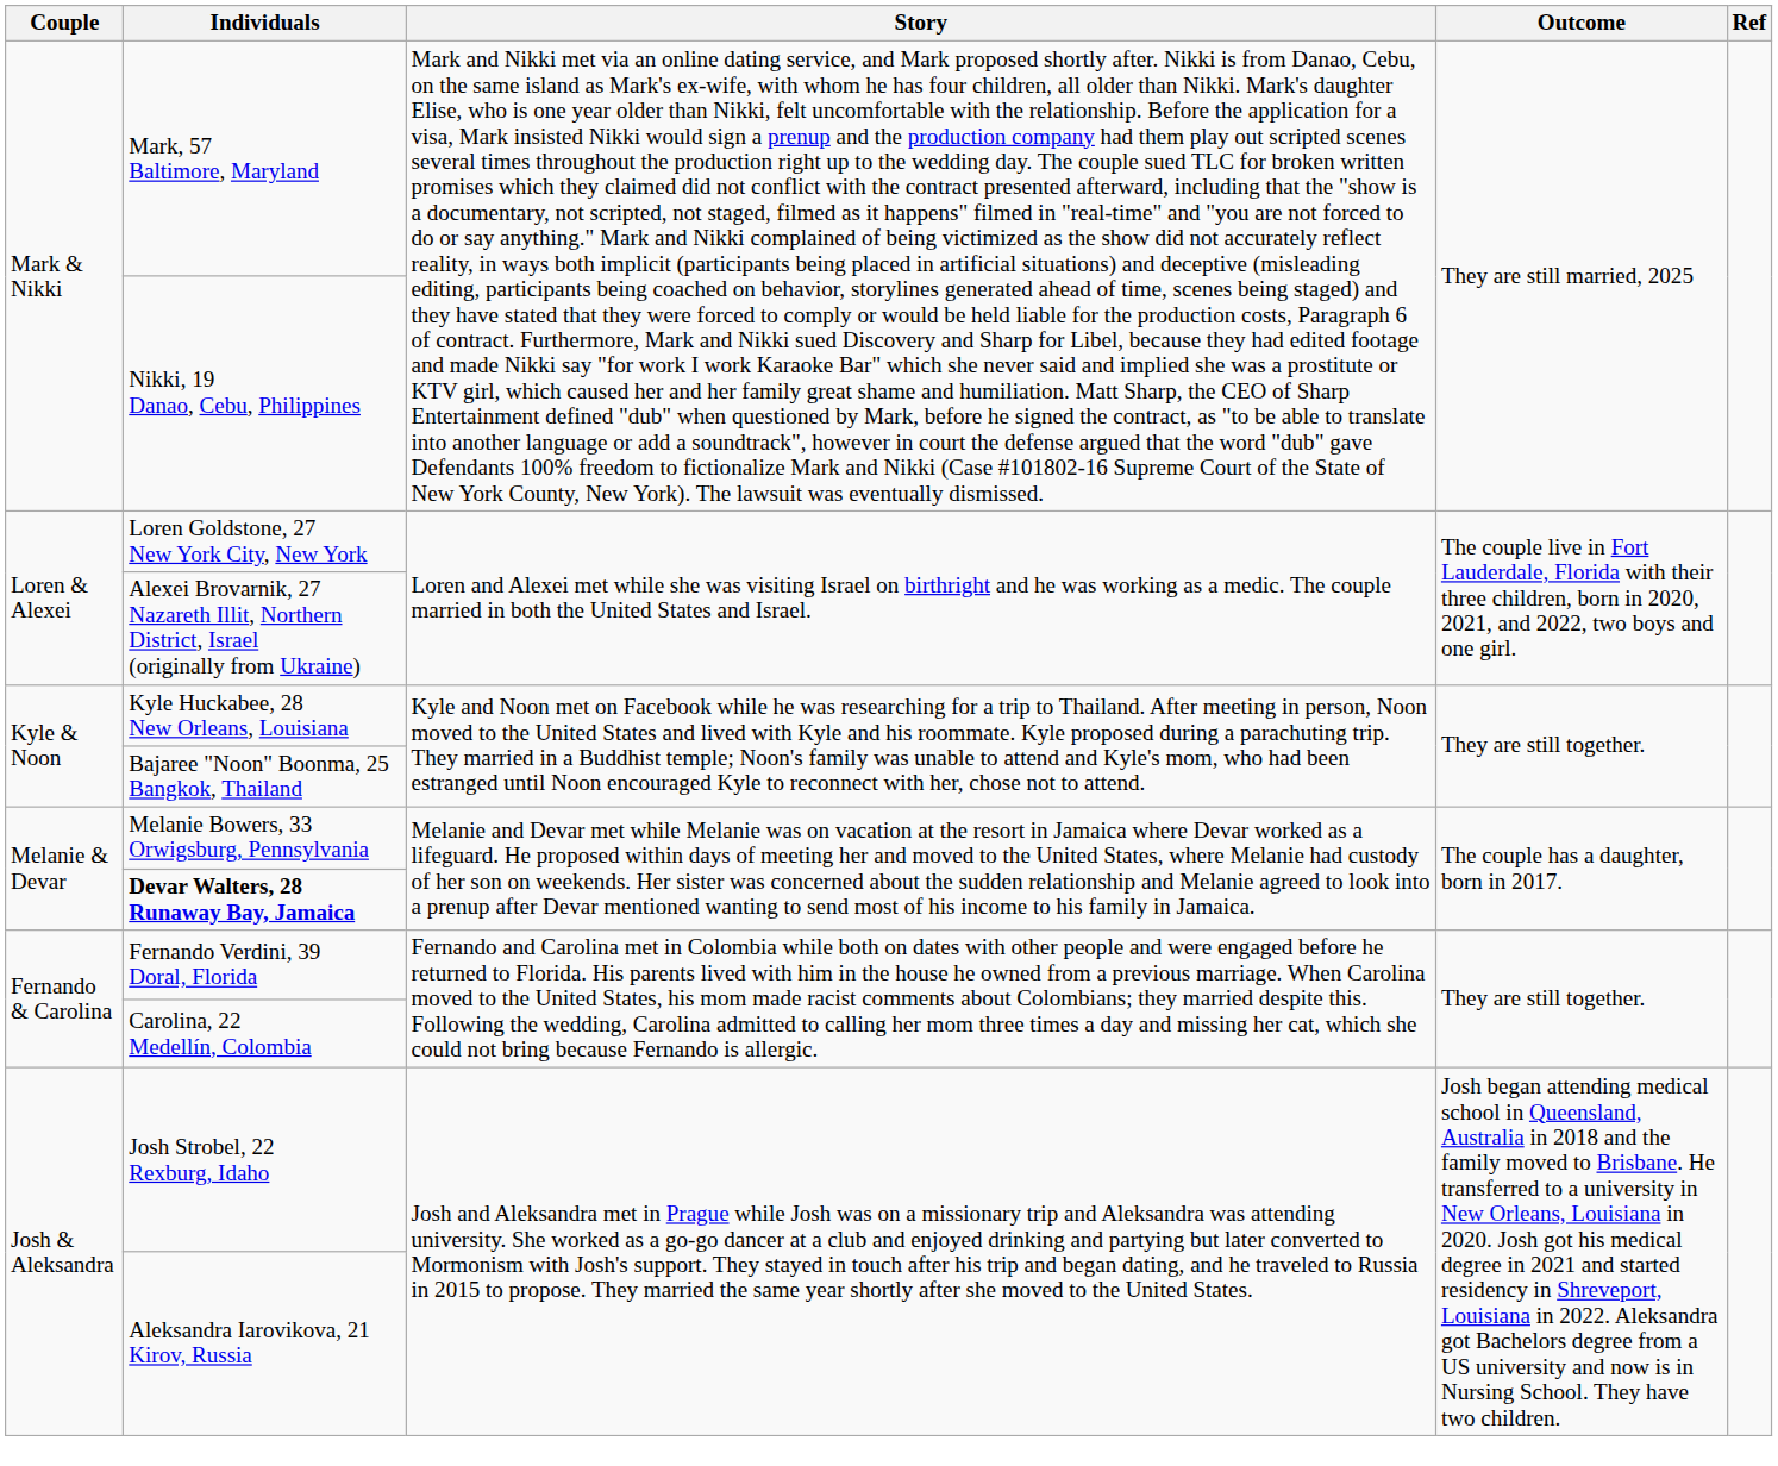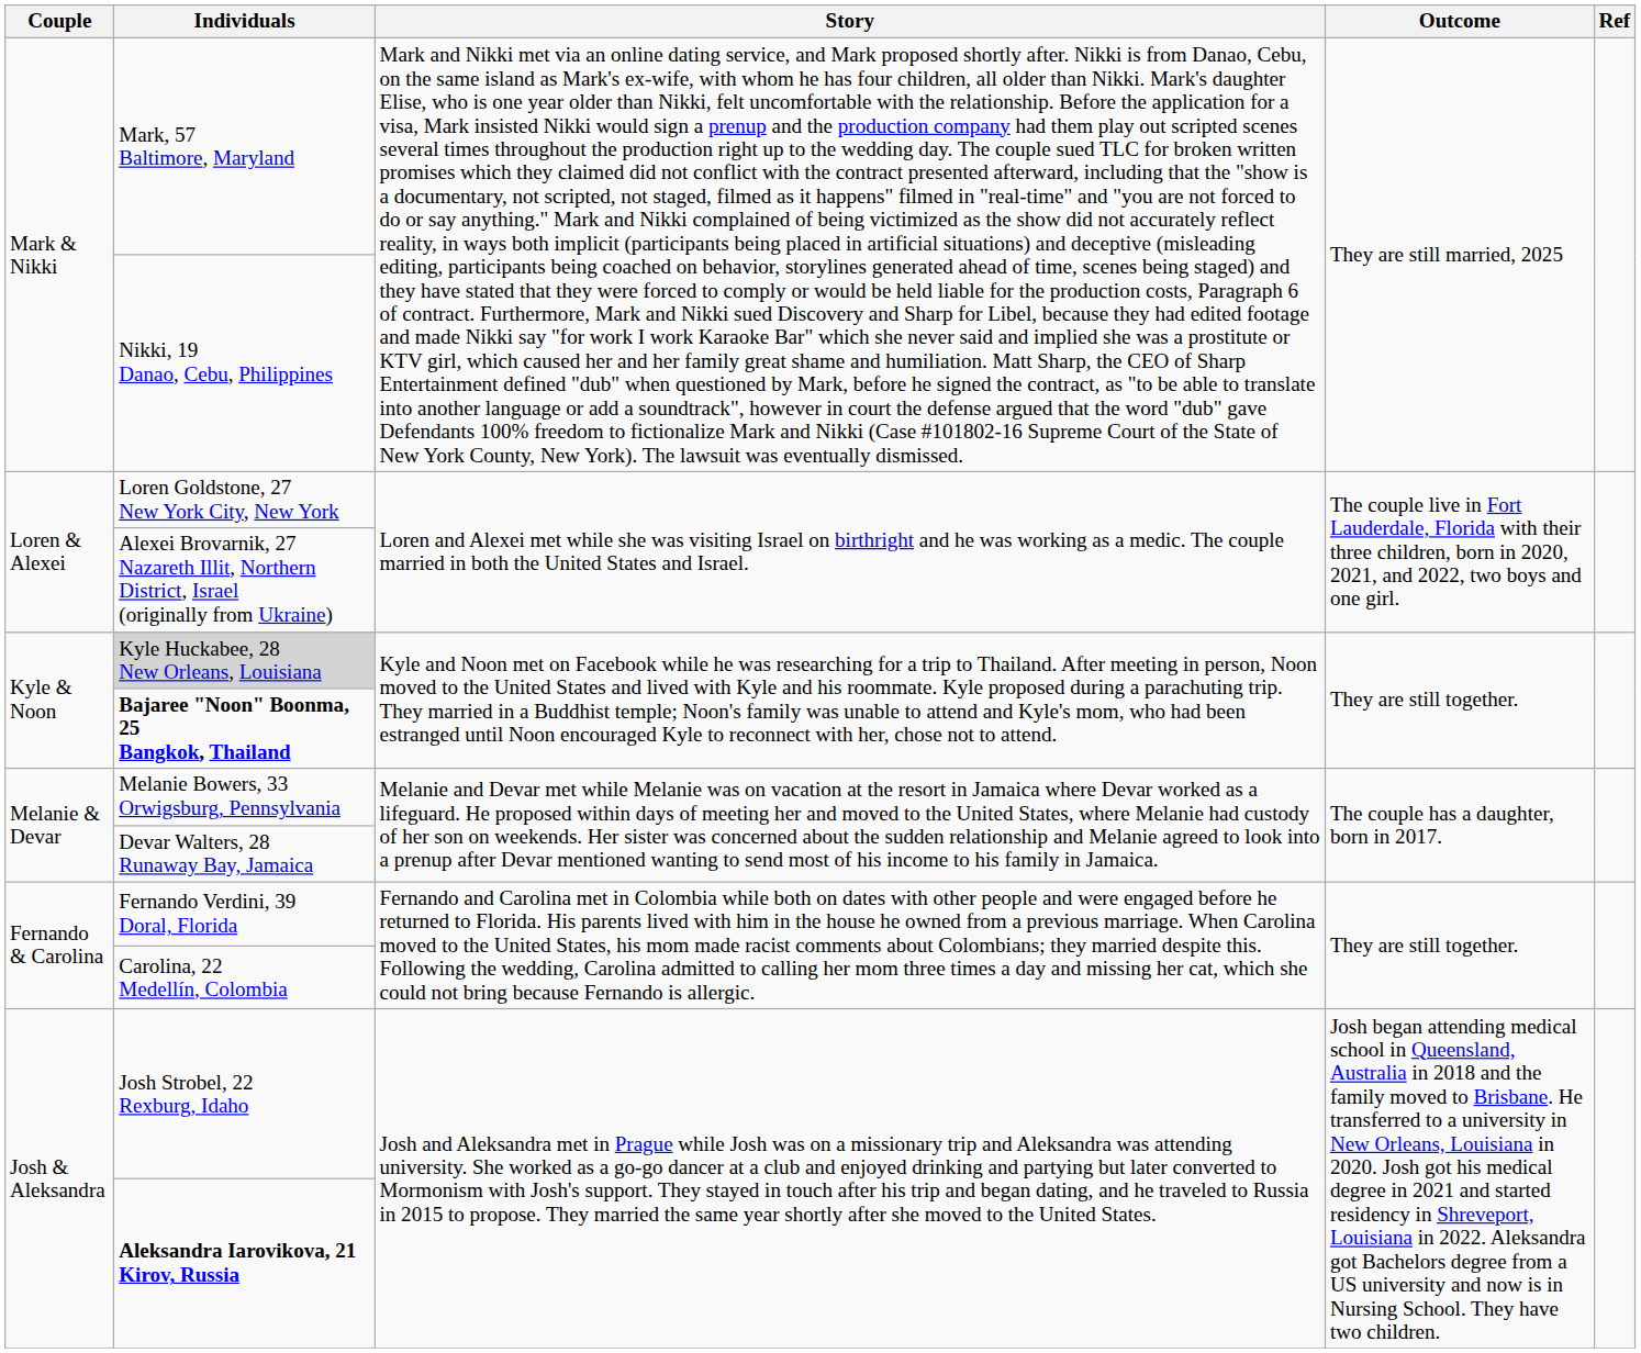Kyle Huckabee, 28 New Orleans, Louisiana | Individuals: no background -> lightgrey background
Bajaree "Noon" Boonma, 25 Bangkok, Thailand | Individuals: normal -> bold
Devar Walters, 28 Runaway Bay, Jamaica | Individuals: bold -> normal
Aleksandra Iarovikova, 21 Kirov, Russia | Individuals: normal -> bold
